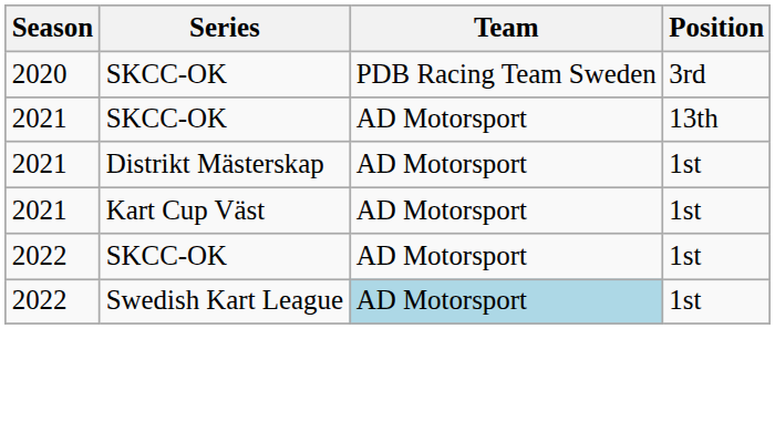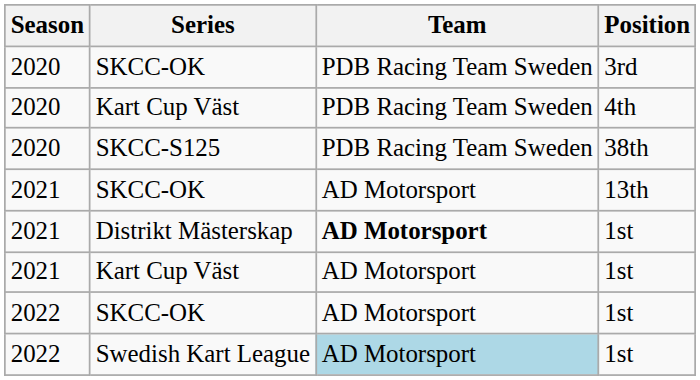+ row: 2020 | Kart Cup Väst | PDB Racing Team Sweden | 4th
+ row: 2020 | SKCC-S125 | PDB Racing Team Sweden | 38th
Distrikt Mästerskap | Team: normal -> bold
